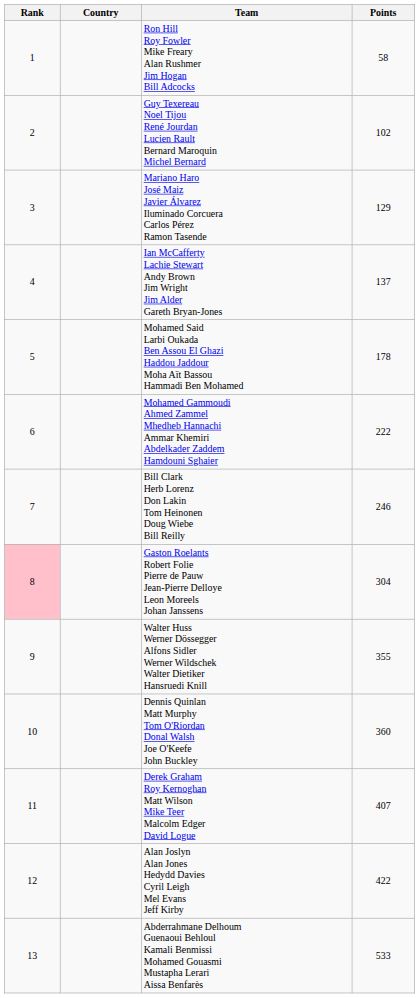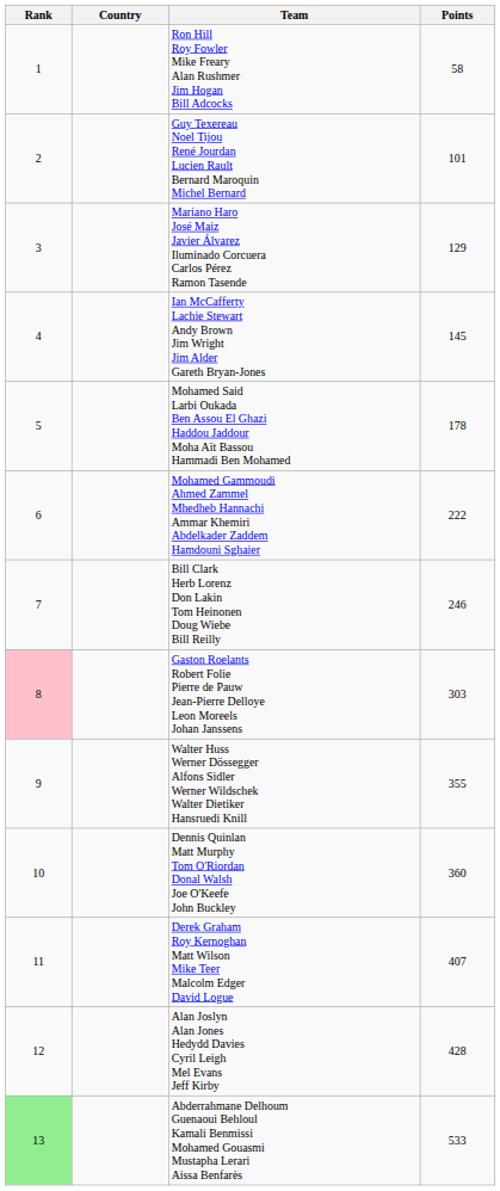row 3 | Points: 102 -> 101
row 5 | Points: 137 -> 145
row 9 | Points: 304 -> 303
row 13 | Points: 422 -> 428
row 14 | Rank: no background -> lightgreen background
